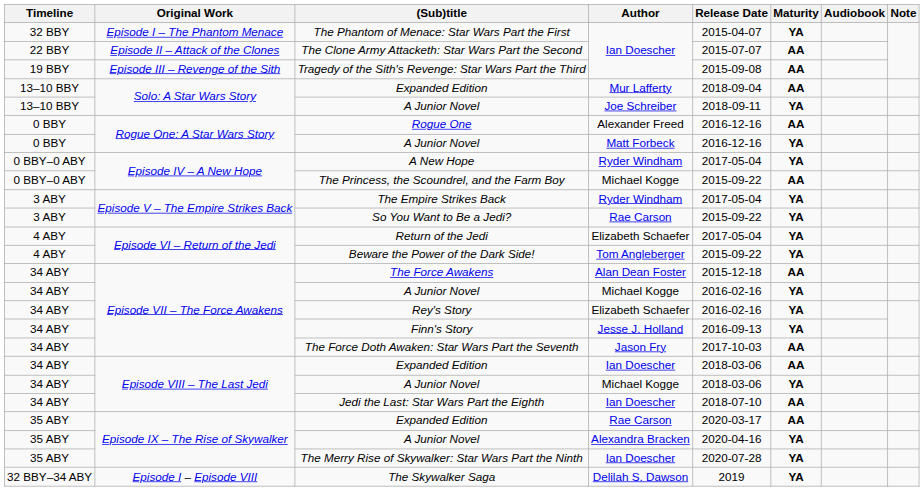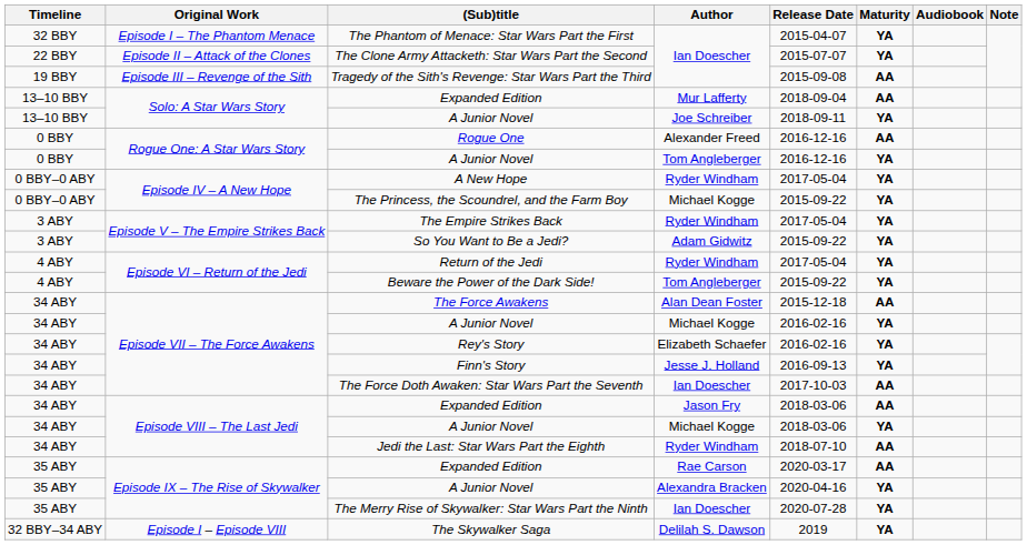The Clone Army Attacketh: Star Wars Part the Second | Maturity: AA -> YA
Rogue One: A Star Wars Story / A Junior Novel | Author: Matt Forbeck -> Tom Angleberger
The Princess, the Scoundrel, and the Farm Boy | Maturity: AA -> YA
So You Want to Be a Jedi? | Author: Rae Carson -> Adam Gidwitz
Return of the Jedi | Author: Elizabeth Schaefer -> Ryder Windham
The Force Doth Awaken: Star Wars Part the Seventh | Author: Jason Fry -> Ian Doescher
Episode VIII – The Last Jedi / Expanded Edition | Author: Ian Doescher -> Jason Fry
Jedi the Last: Star Wars Part the Eighth | Author: Ian Doescher -> Ryder Windham
